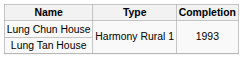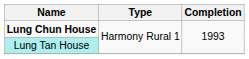Lung Chun House | Name: normal -> bold
Lung Tan House | Name: no background -> paleturquoise background
